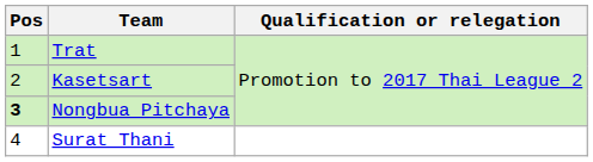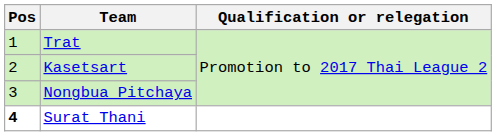Nongbua Pitchaya | Pos: bold -> normal
Surat Thani | Pos: normal -> bold
